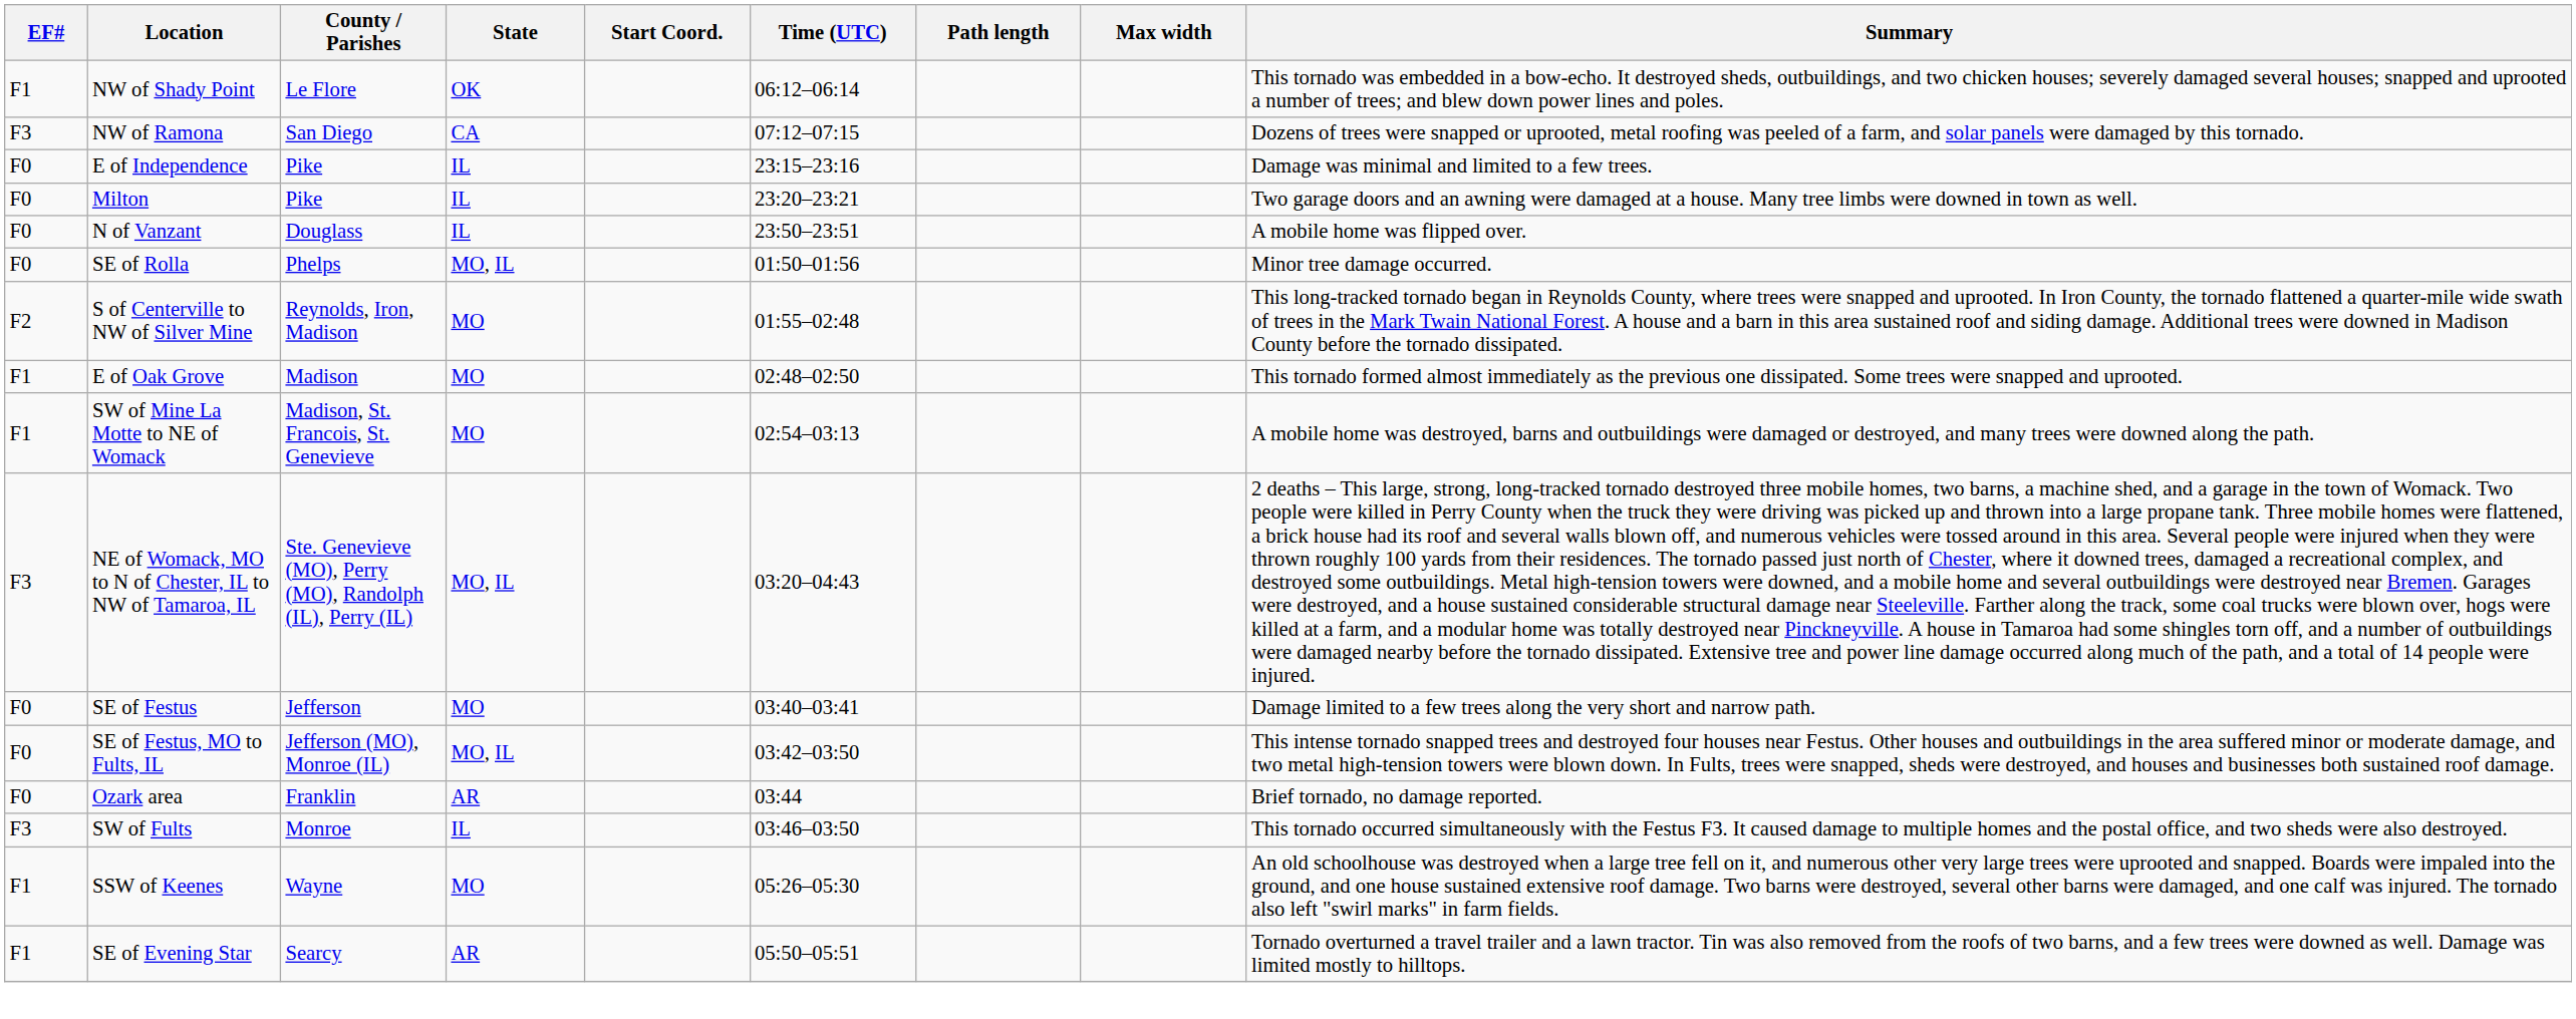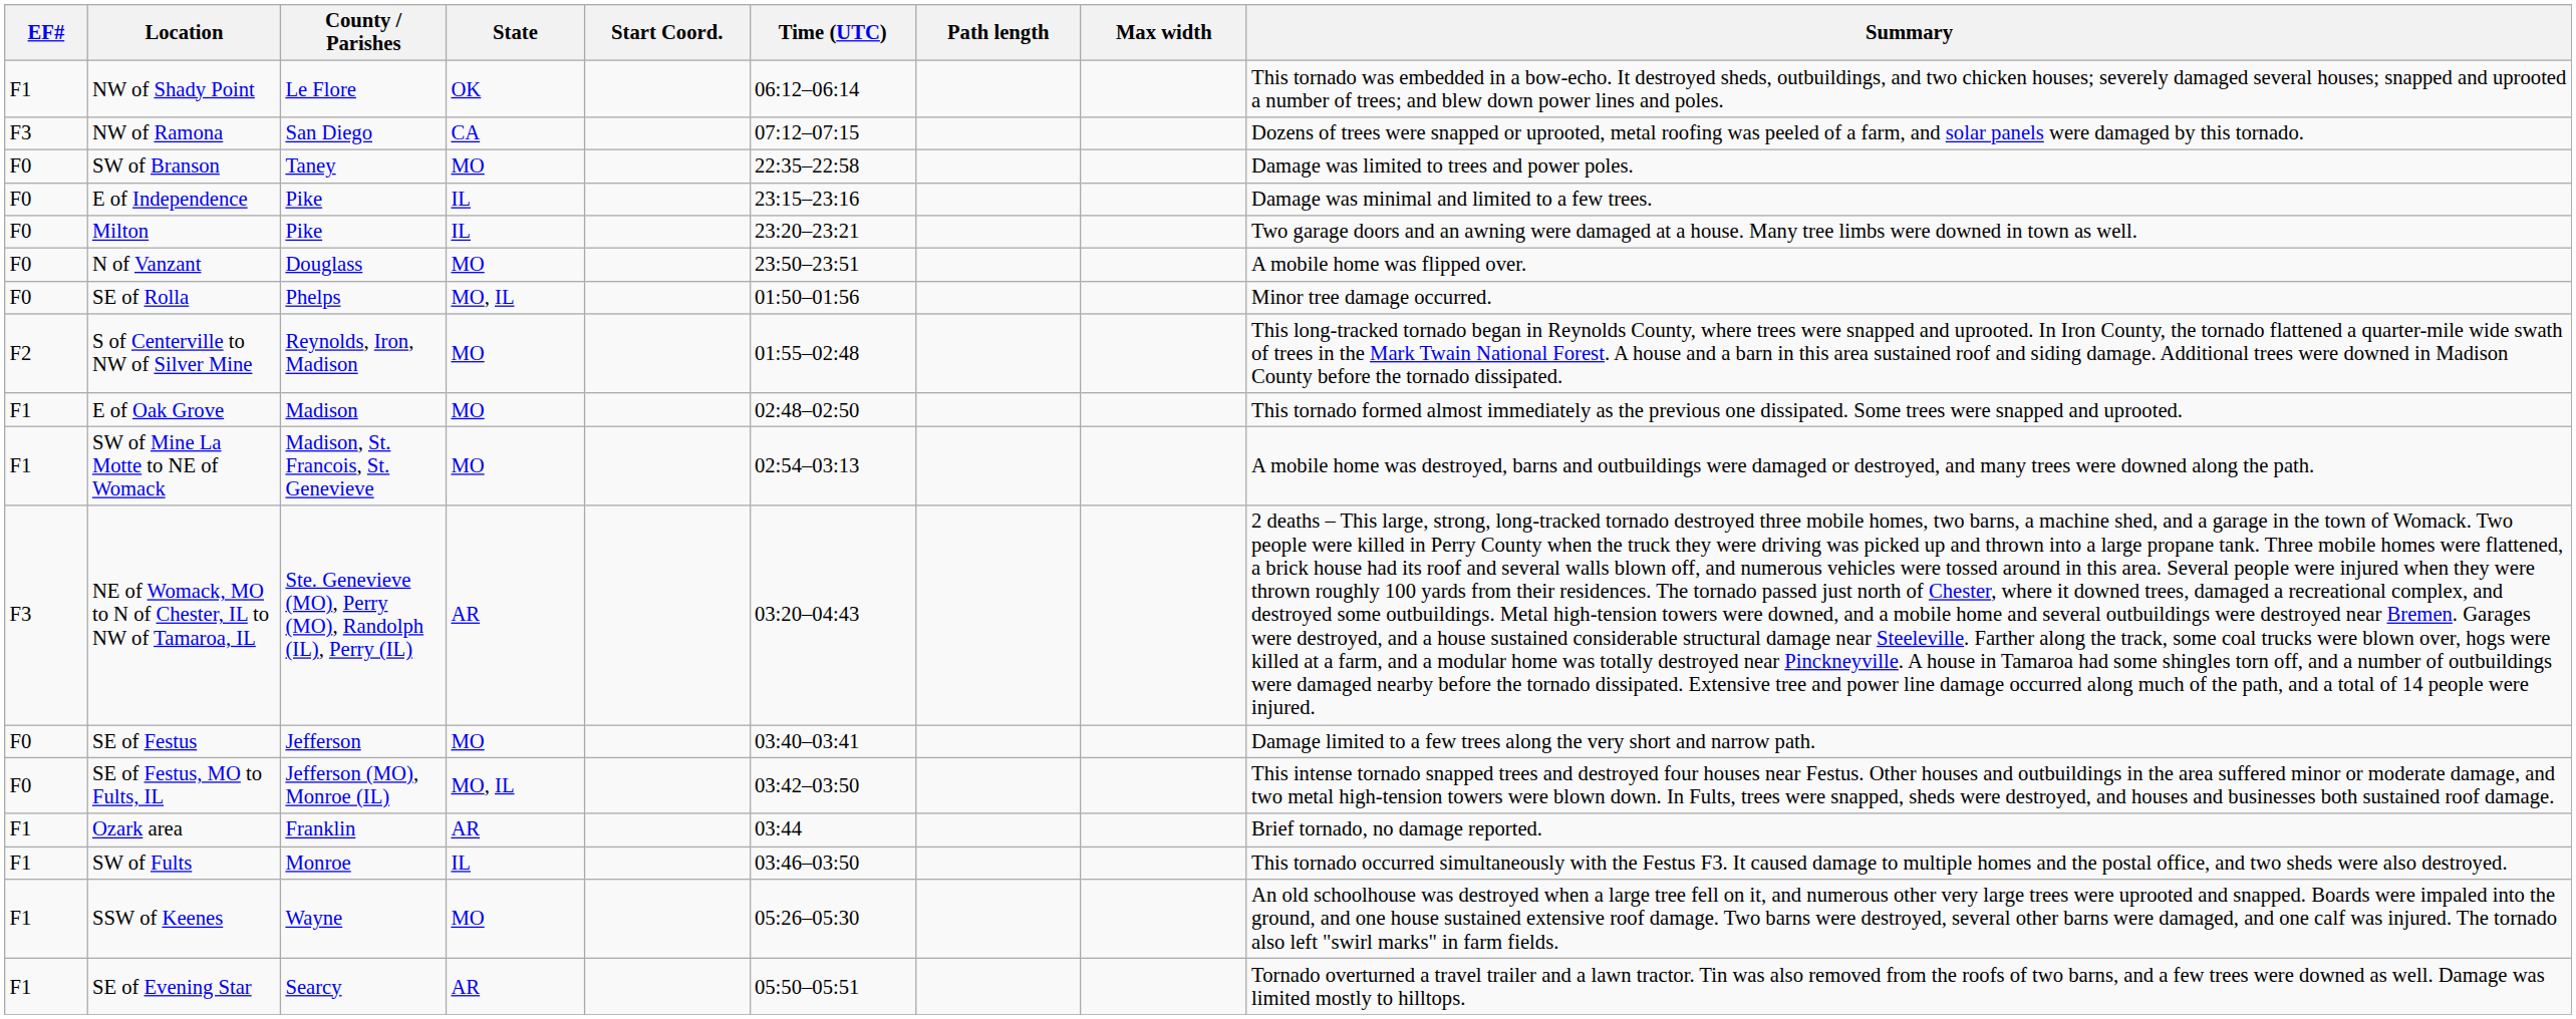+ row: F0 | SW of Branson | Taney | MO | 22:35–22:58 | Damage was limited to trees and power poles.
N of Vanzant | State: IL -> MO
NE of Womack, MO to N of Chester, IL to NW of Tamaroa, IL | State: MO, IL -> AR
Ozark area | EF#: F0 -> F1
SW of Fults | EF#: F3 -> F1
